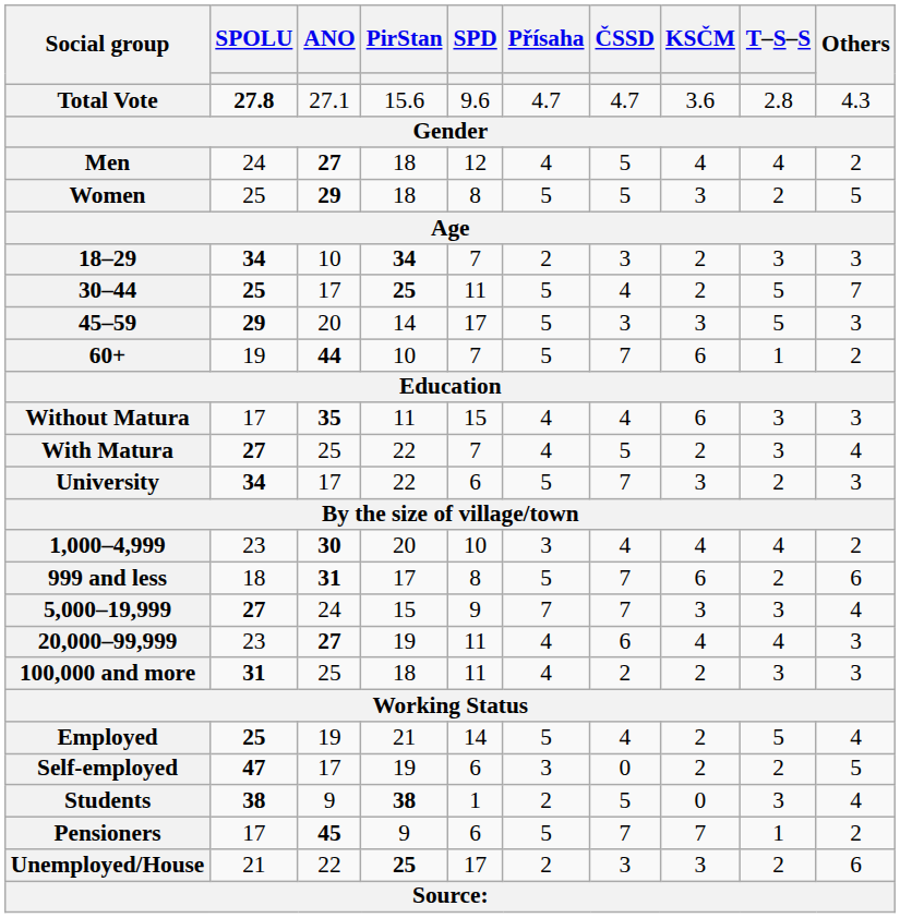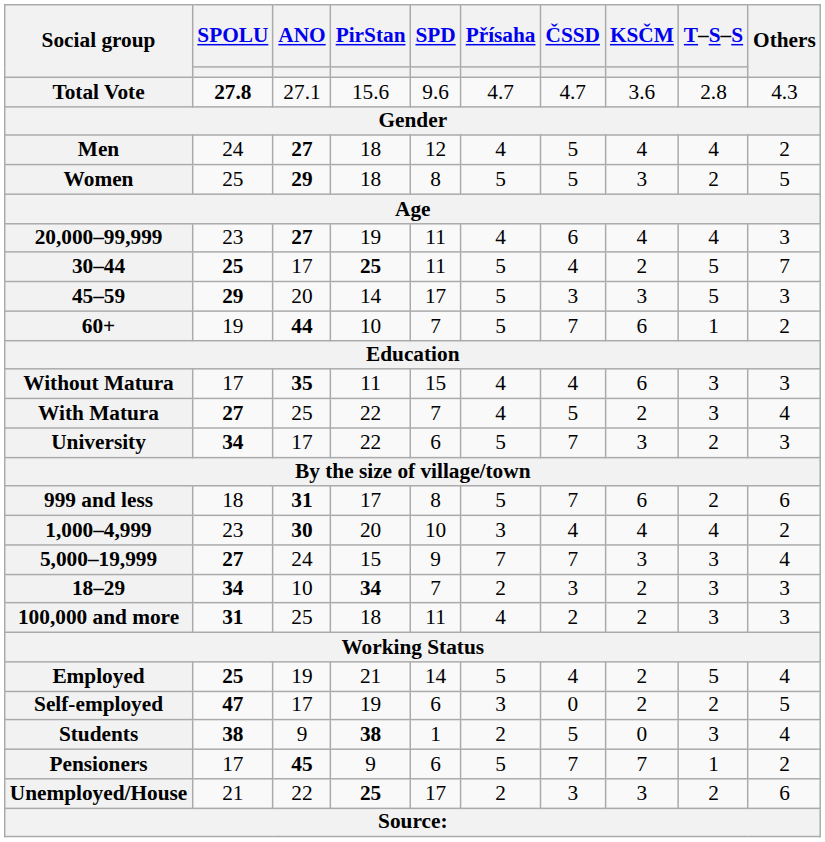rows swapped: 18–29 <-> 20,000–99,999
rows swapped: 999 and less <-> 1,000–4,999
